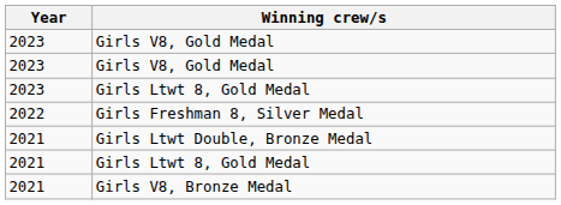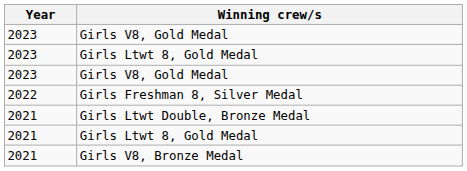row 3 | Winning crew/s: Girls V8, Gold Medal -> Girls Ltwt 8, Gold Medal
row 4 | Winning crew/s: Girls Ltwt 8, Gold Medal -> Girls V8, Gold Medal
